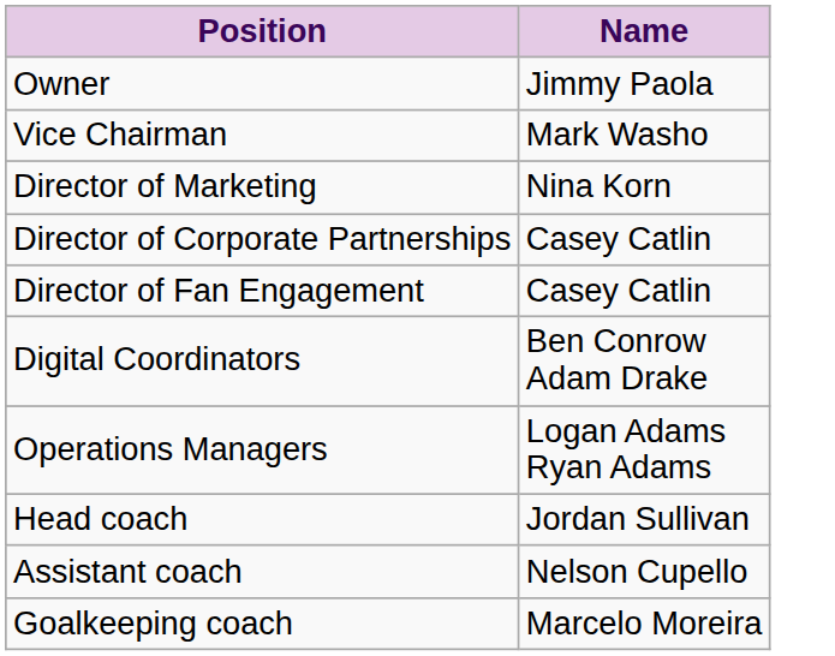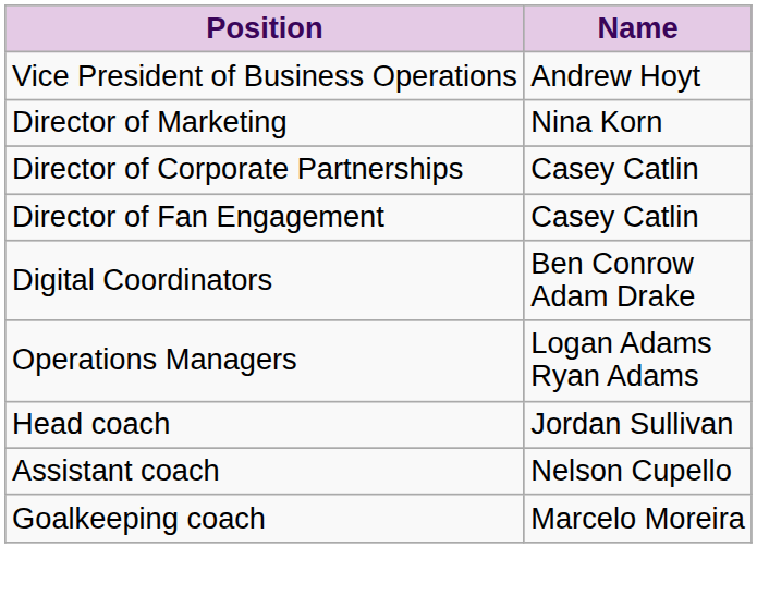- row: Owner | Jimmy Paola
- row: Vice Chairman | Mark Washo
+ row: Vice President of Business Operations | Andrew Hoyt
